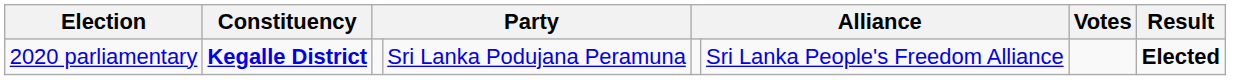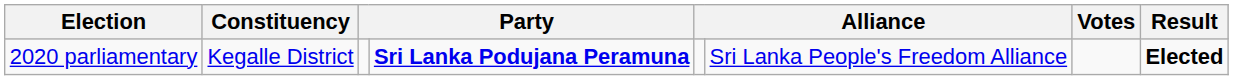2020 parliamentary | Constituency: bold -> normal
2020 parliamentary | column 4: normal -> bold
